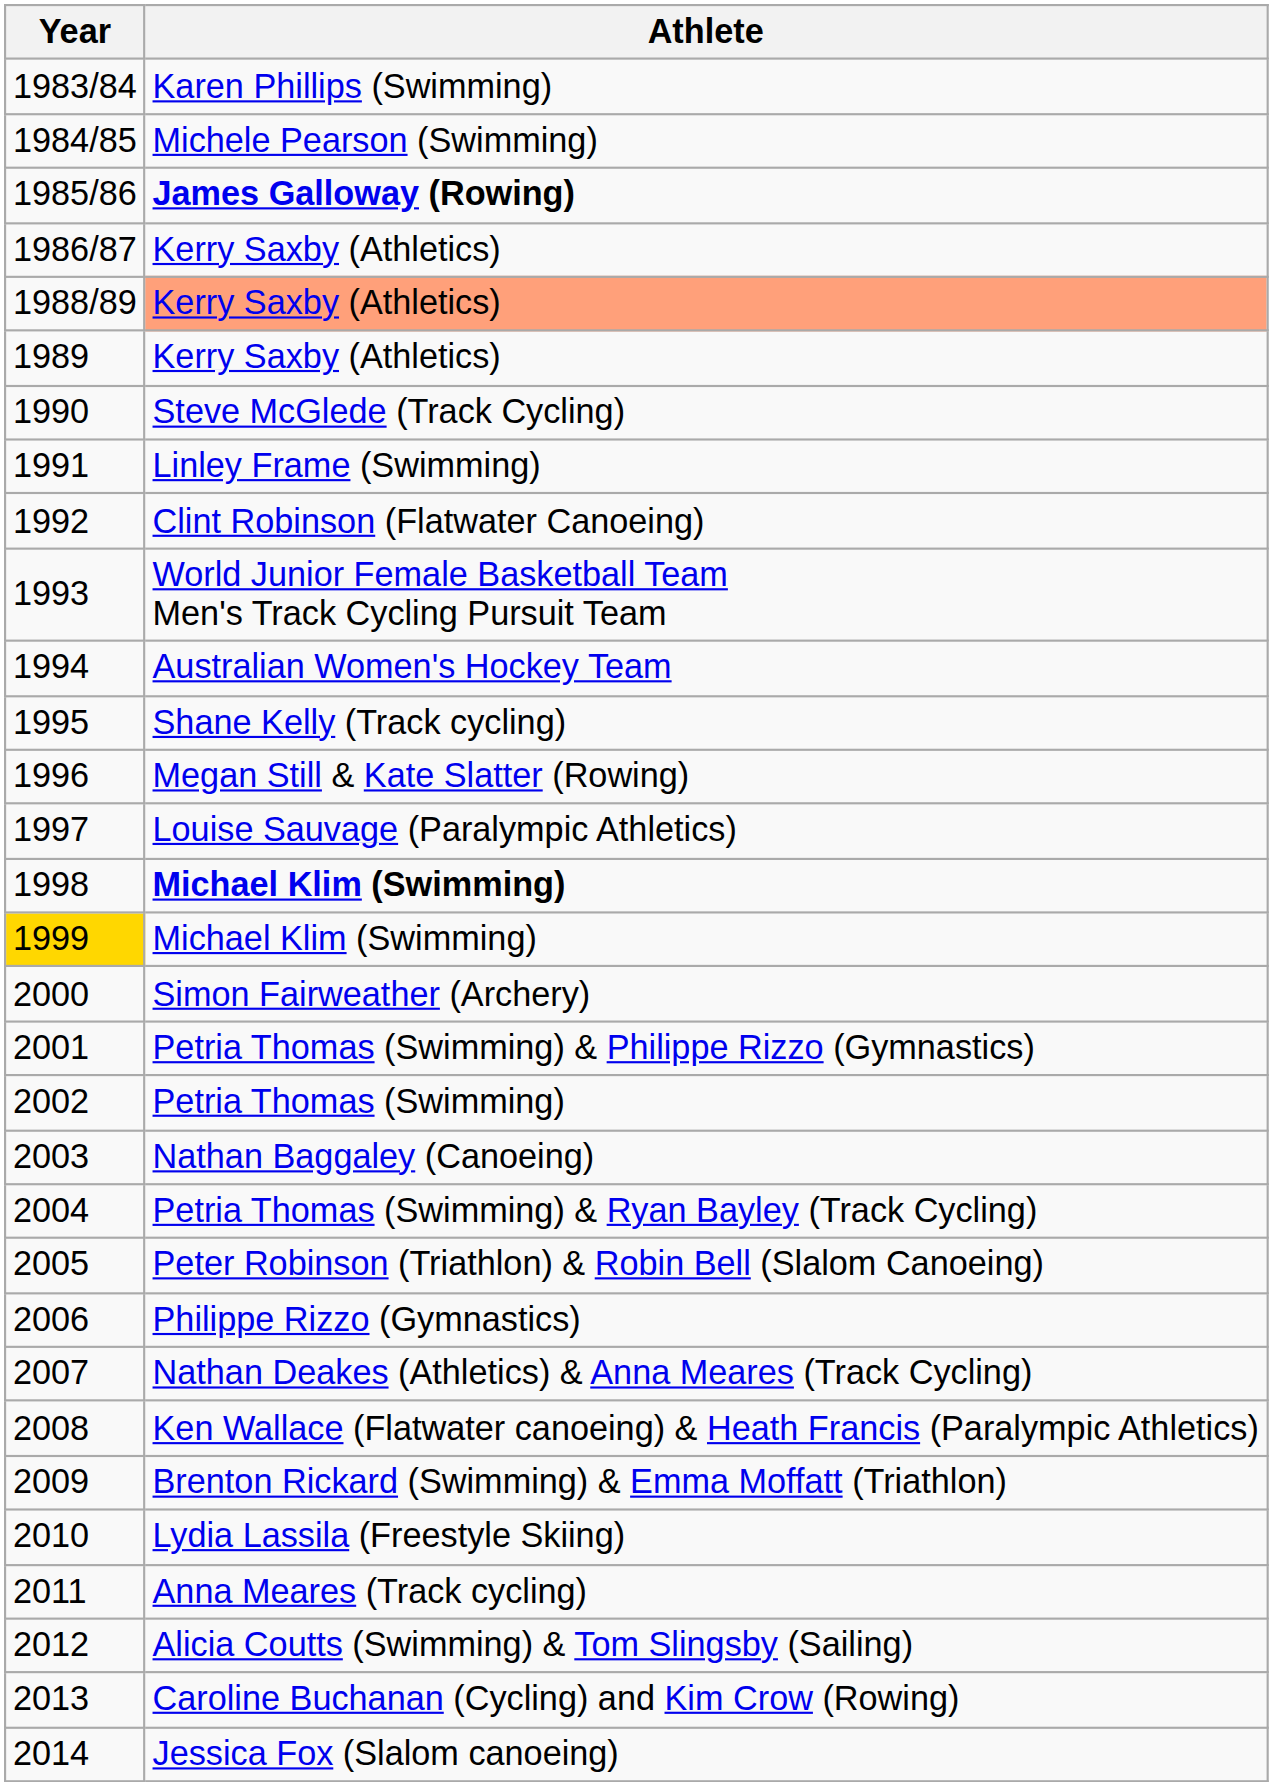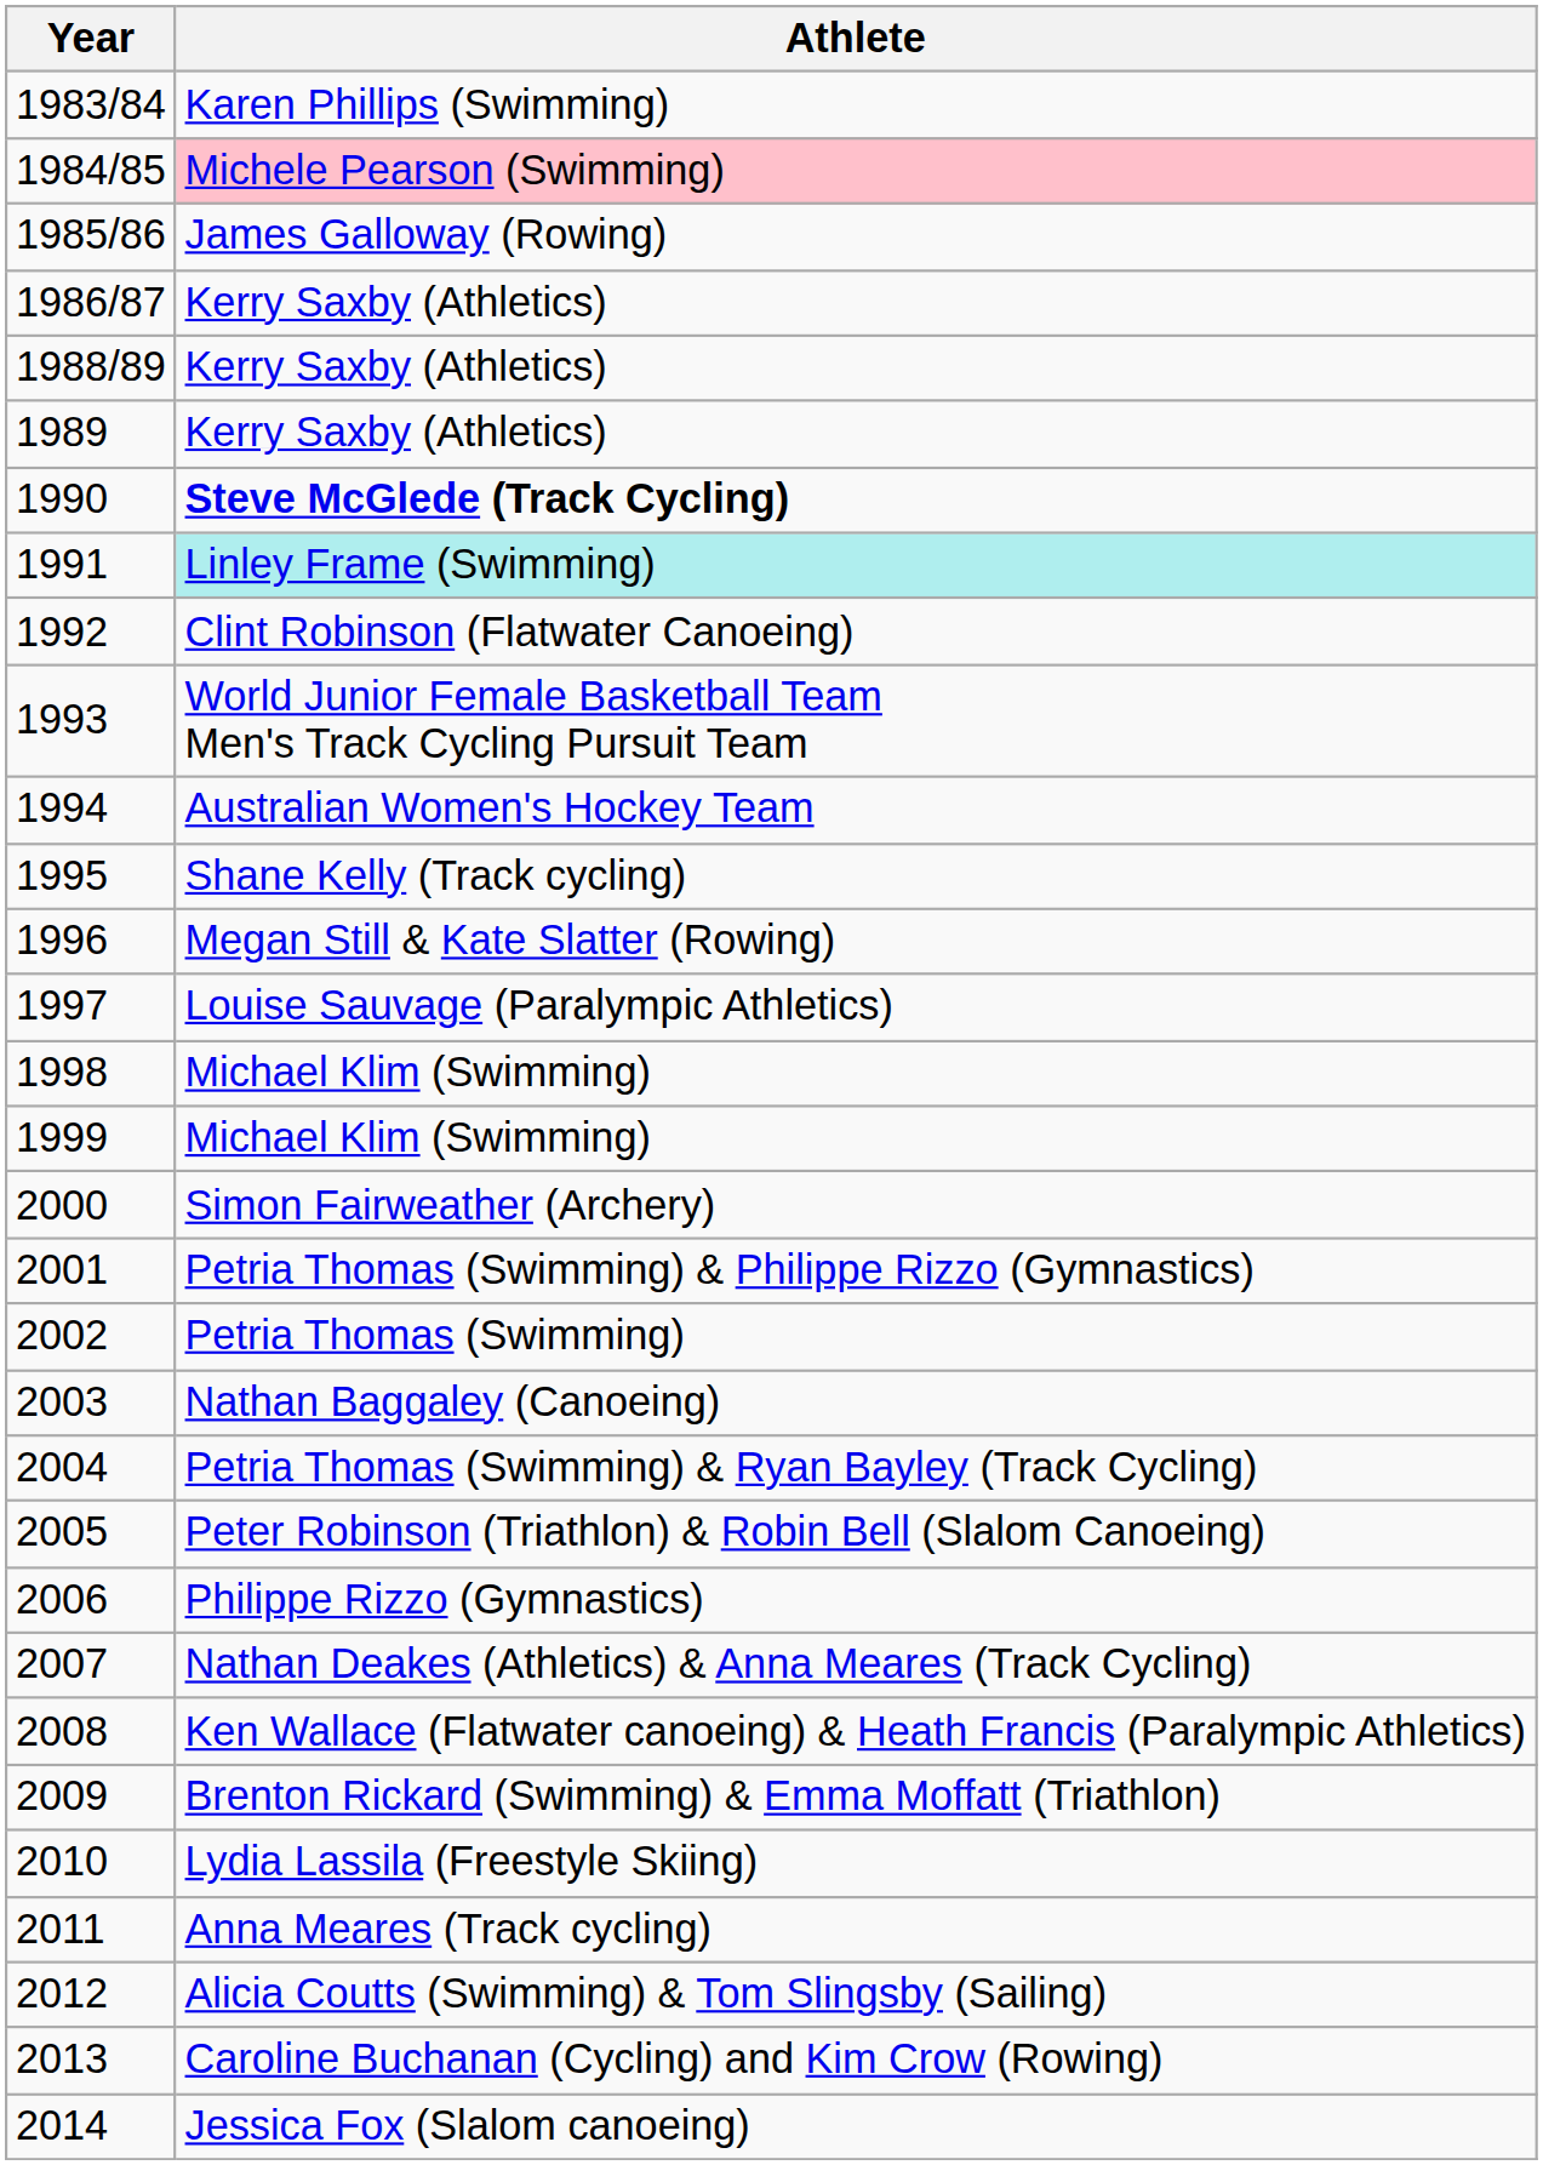row 3 | Athlete: no background -> pink background
row 4 | Athlete: bold -> normal
row 6 | Athlete: lightsalmon background -> no background
row 8 | Athlete: normal -> bold
row 9 | Athlete: no background -> paleturquoise background
row 16 | Athlete: bold -> normal
row 17 | Year: gold background -> no background
